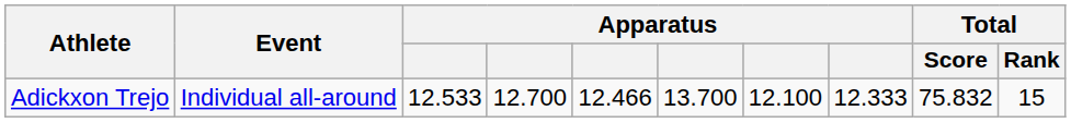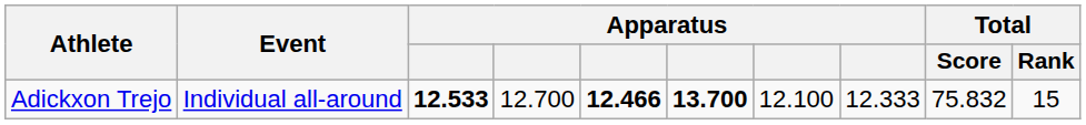row 3 | column 3: normal -> bold
row 3 | column 5: normal -> bold
row 3 | column 6: normal -> bold
